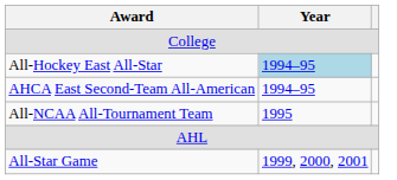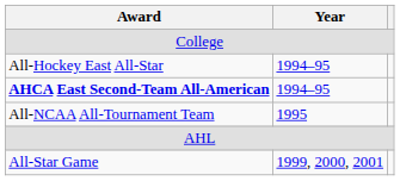All-Hockey East All-Star | Year: lightblue background -> no background
AHCA East Second-Team All-American | Award: normal -> bold
